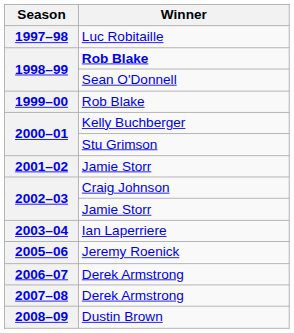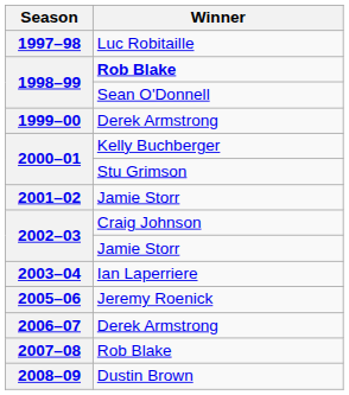row 5 | Winner: Rob Blake -> Derek Armstrong
row 14 | Winner: Derek Armstrong -> Rob Blake
